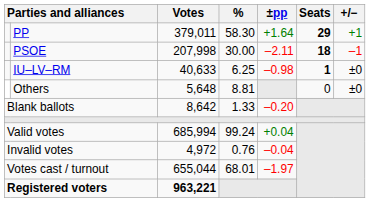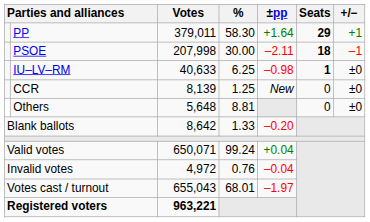+ row: CCR | 8,139 | 1.25 | New | 0 | ±0
Valid votes | Votes: 685,994 -> 650,071
Votes cast / turnout | Votes: 655,044 -> 655,043
